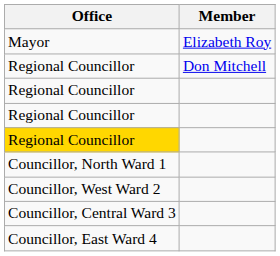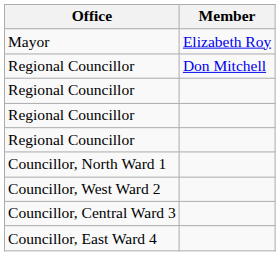row 6 | Office: gold background -> no background
